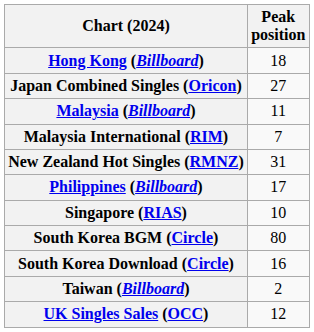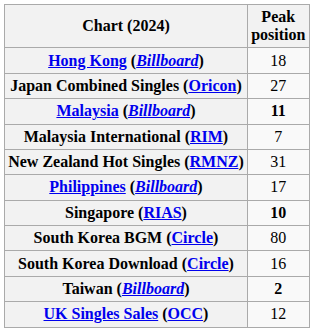Malaysia (Billboard) | Peak position: normal -> bold
Singapore (RIAS) | Peak position: normal -> bold
Taiwan (Billboard) | Peak position: normal -> bold
